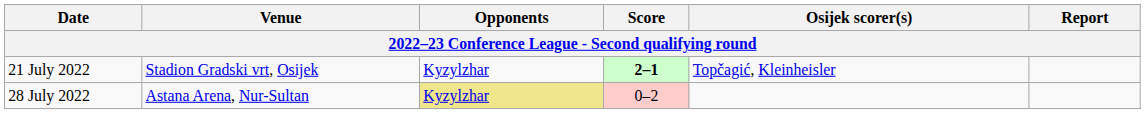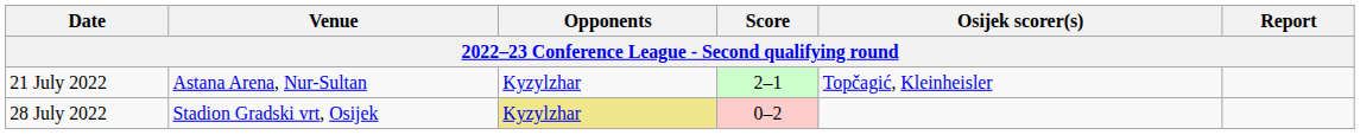21 July 2022 | Venue: Stadion Gradski vrt, Osijek -> Astana Arena, Nur-Sultan
21 July 2022 | Score: bold -> normal
28 July 2022 | Venue: Astana Arena, Nur-Sultan -> Stadion Gradski vrt, Osijek
